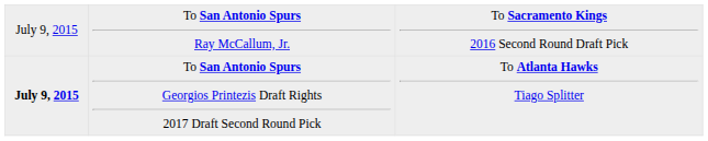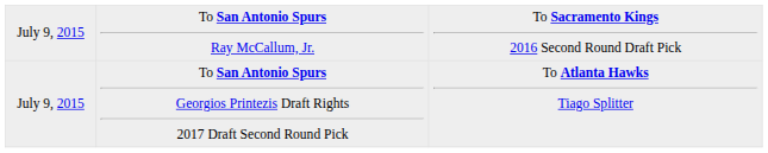row 2 | column 1: bold -> normal
